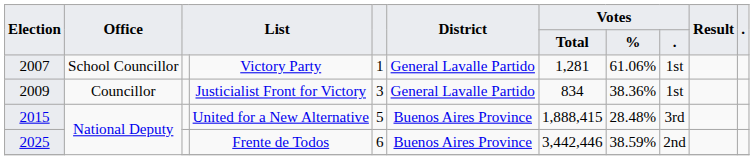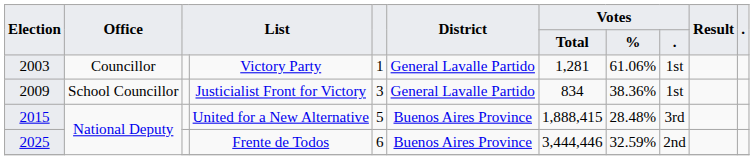Victory Party | Election: 2007 -> 2003
Victory Party | Office: School Councillor -> Councillor
Justicialist Front for Victory | Office: Councillor -> School Councillor
Frente de Todos | Votes / Total: 3,442,446 -> 3,444,446
Frente de Todos | Votes / %: 38.59% -> 32.59%
